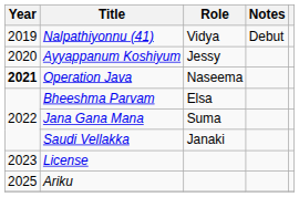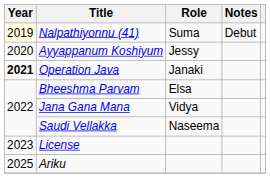Nalpathiyonnu (41) | Year: no background -> lightyellow background
Nalpathiyonnu (41) | Role: Vidya -> Suma
Operation Java | Role: Naseema -> Janaki
Jana Gana Mana | Role: Suma -> Vidya
Saudi Vellakka | Role: Janaki -> Naseema
